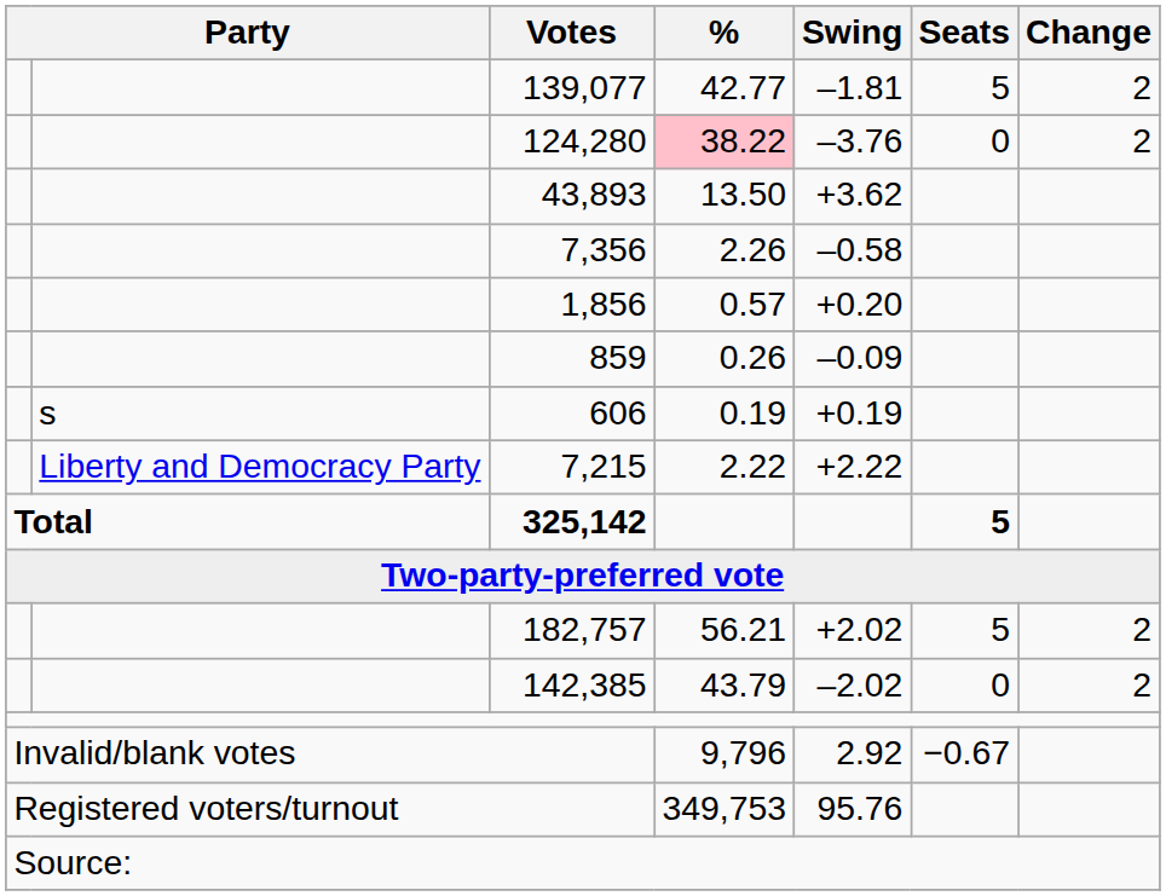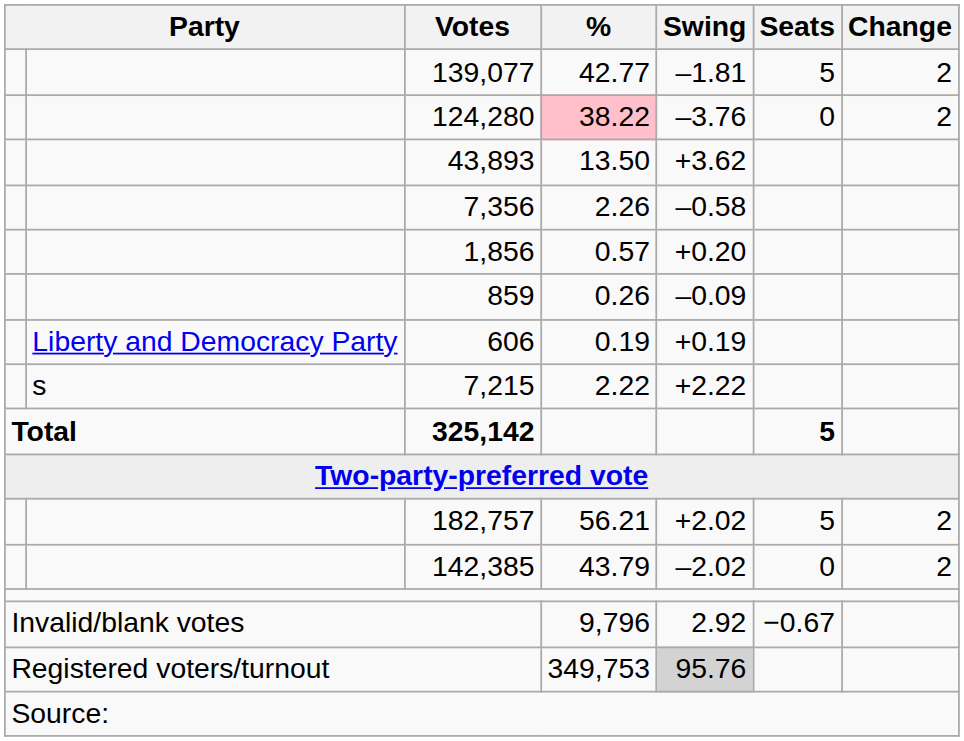606 | column 2: s -> Liberty and Democracy Party
7,215 | column 2: Liberty and Democracy Party -> s
Registered voters/turnout | Swing: no background -> lightgrey background
